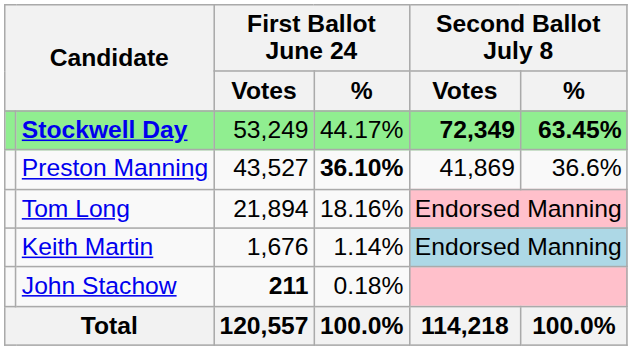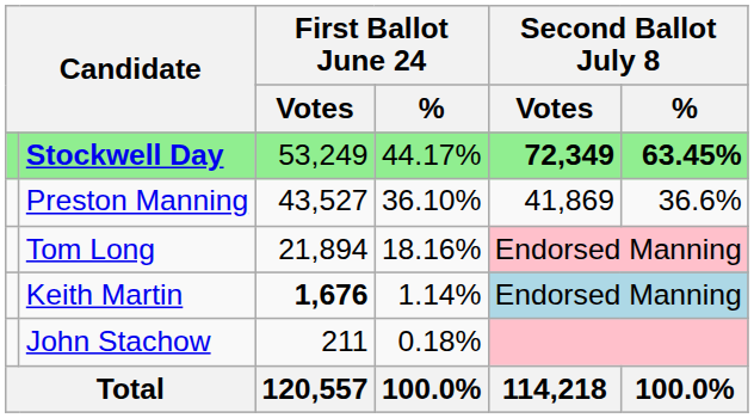Preston Manning | First Ballot June 24 / %: bold -> normal
Keith Martin | First Ballot June 24 / Votes: normal -> bold
John Stachow | First Ballot June 24 / Votes: bold -> normal
